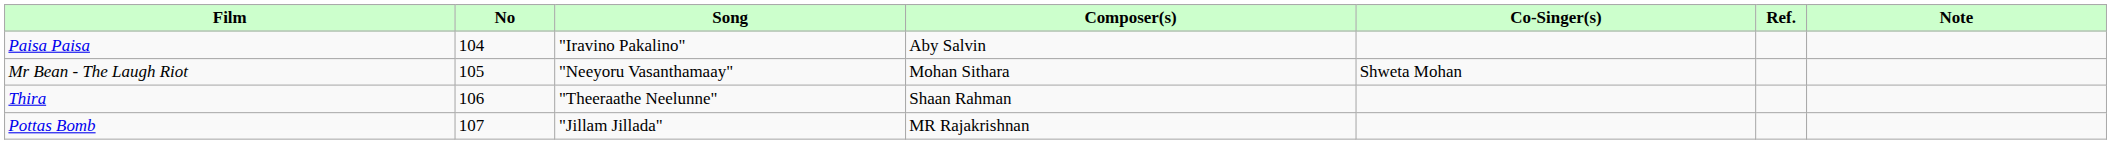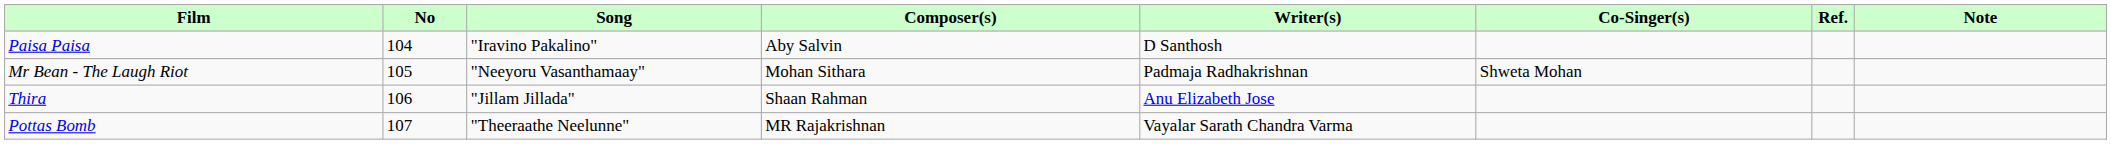+ column: Writer(s) | D Santhosh | Padmaja Radhakrishnan | Anu Elizabeth Jose | Vayalar Sarath Chandra Varma
Thira | Song: "Theeraathe Neelunne" -> "Jillam Jillada"
Pottas Bomb | Song: "Jillam Jillada" -> "Theeraathe Neelunne"
